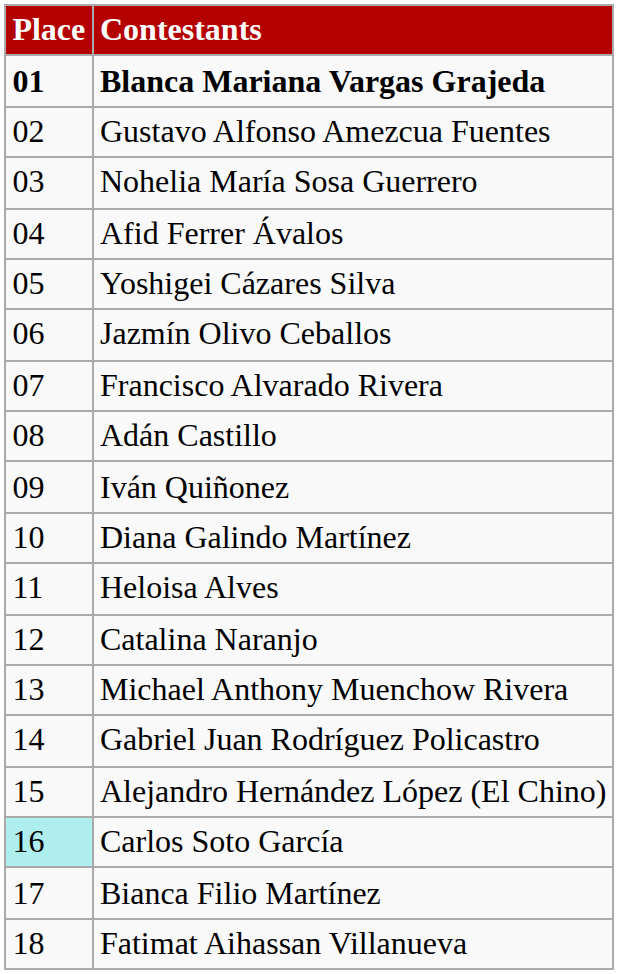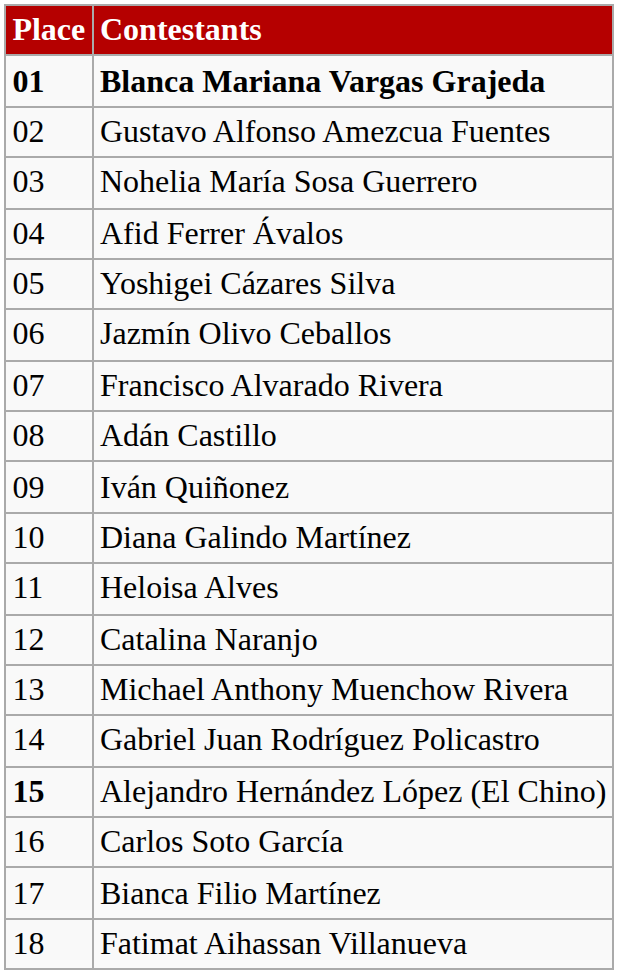Alejandro Hernández López (El Chino) | Place: normal -> bold
Carlos Soto García | Place: paleturquoise background -> no background
